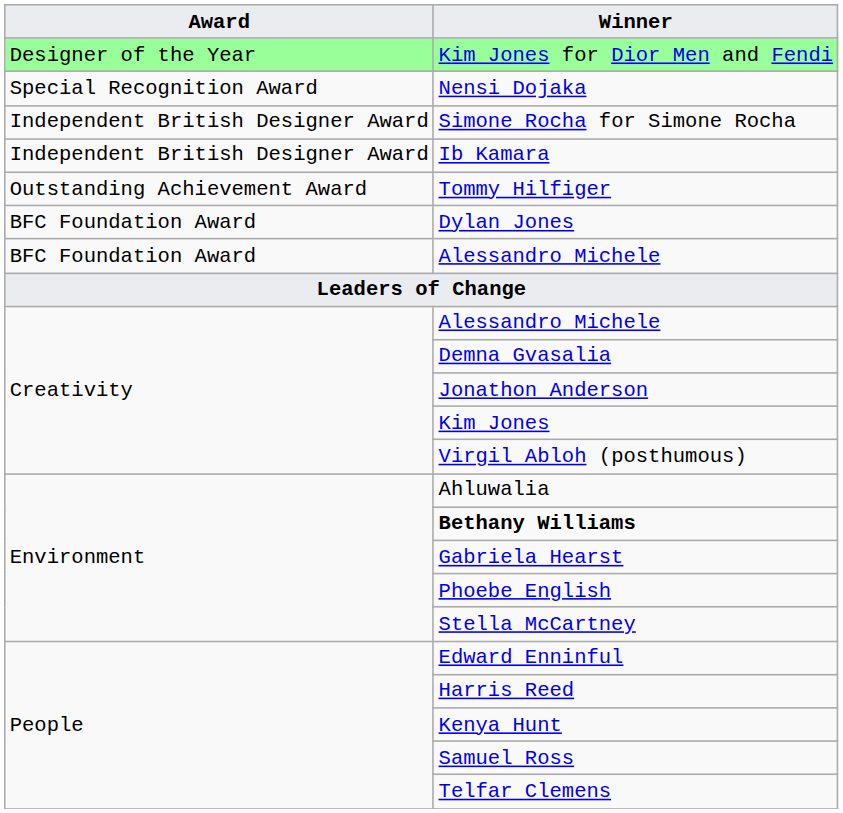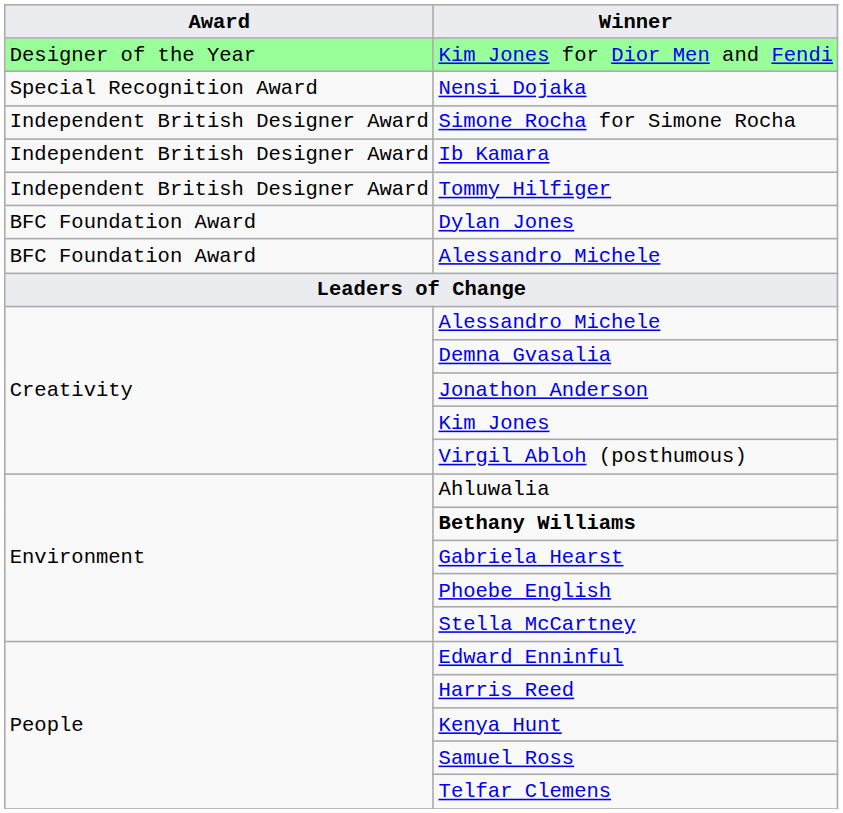row 6 | Award: Outstanding Achievement Award -> Independent British Designer Award
